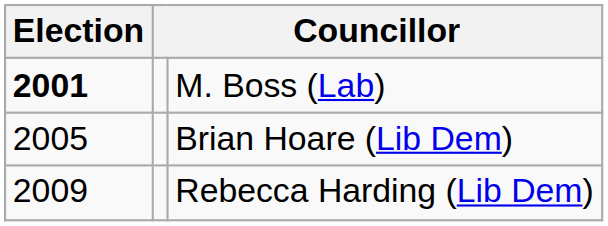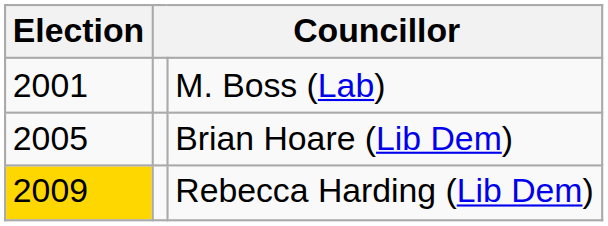M. Boss (Lab) | Election: bold -> normal
Rebecca Harding (Lib Dem) | Election: no background -> gold background
